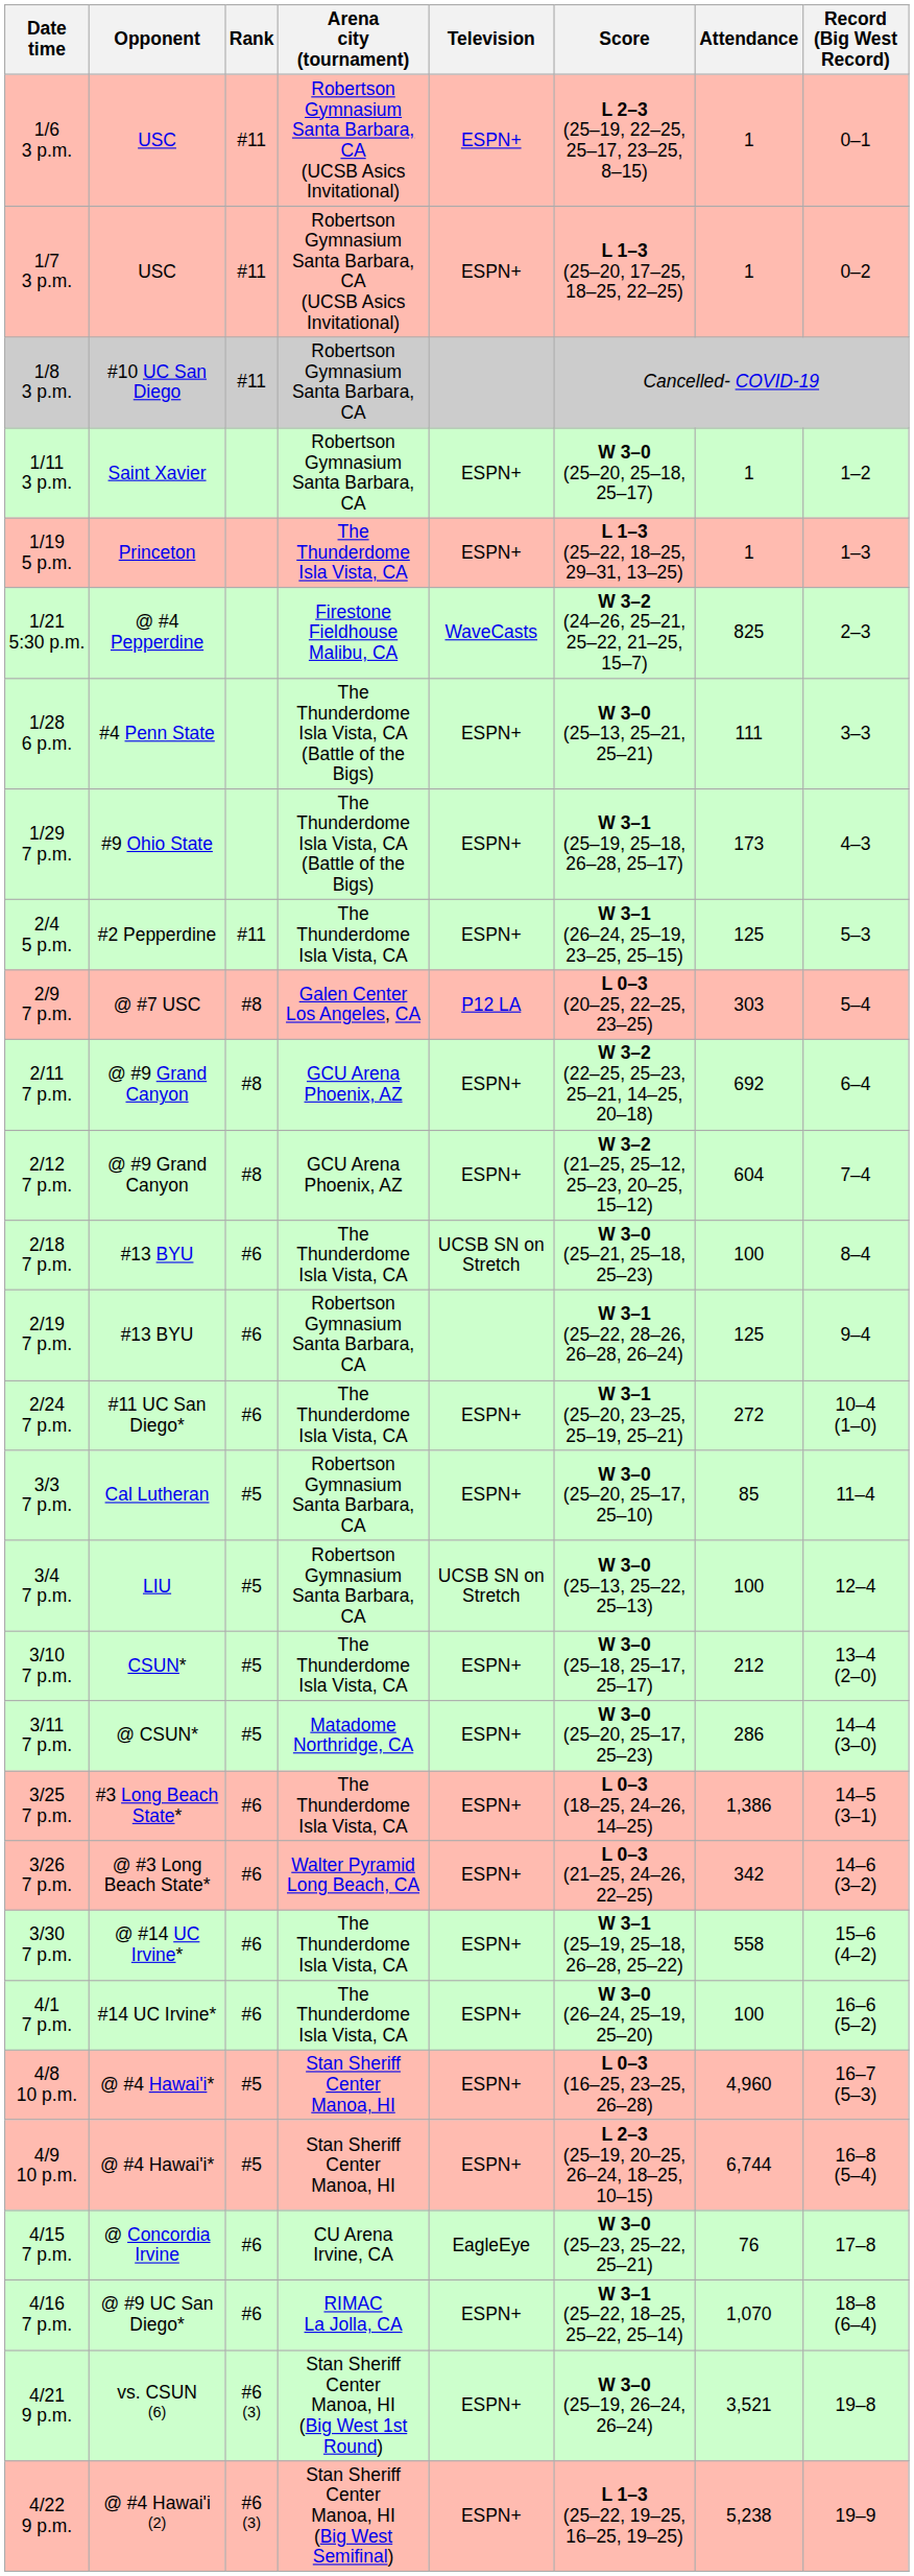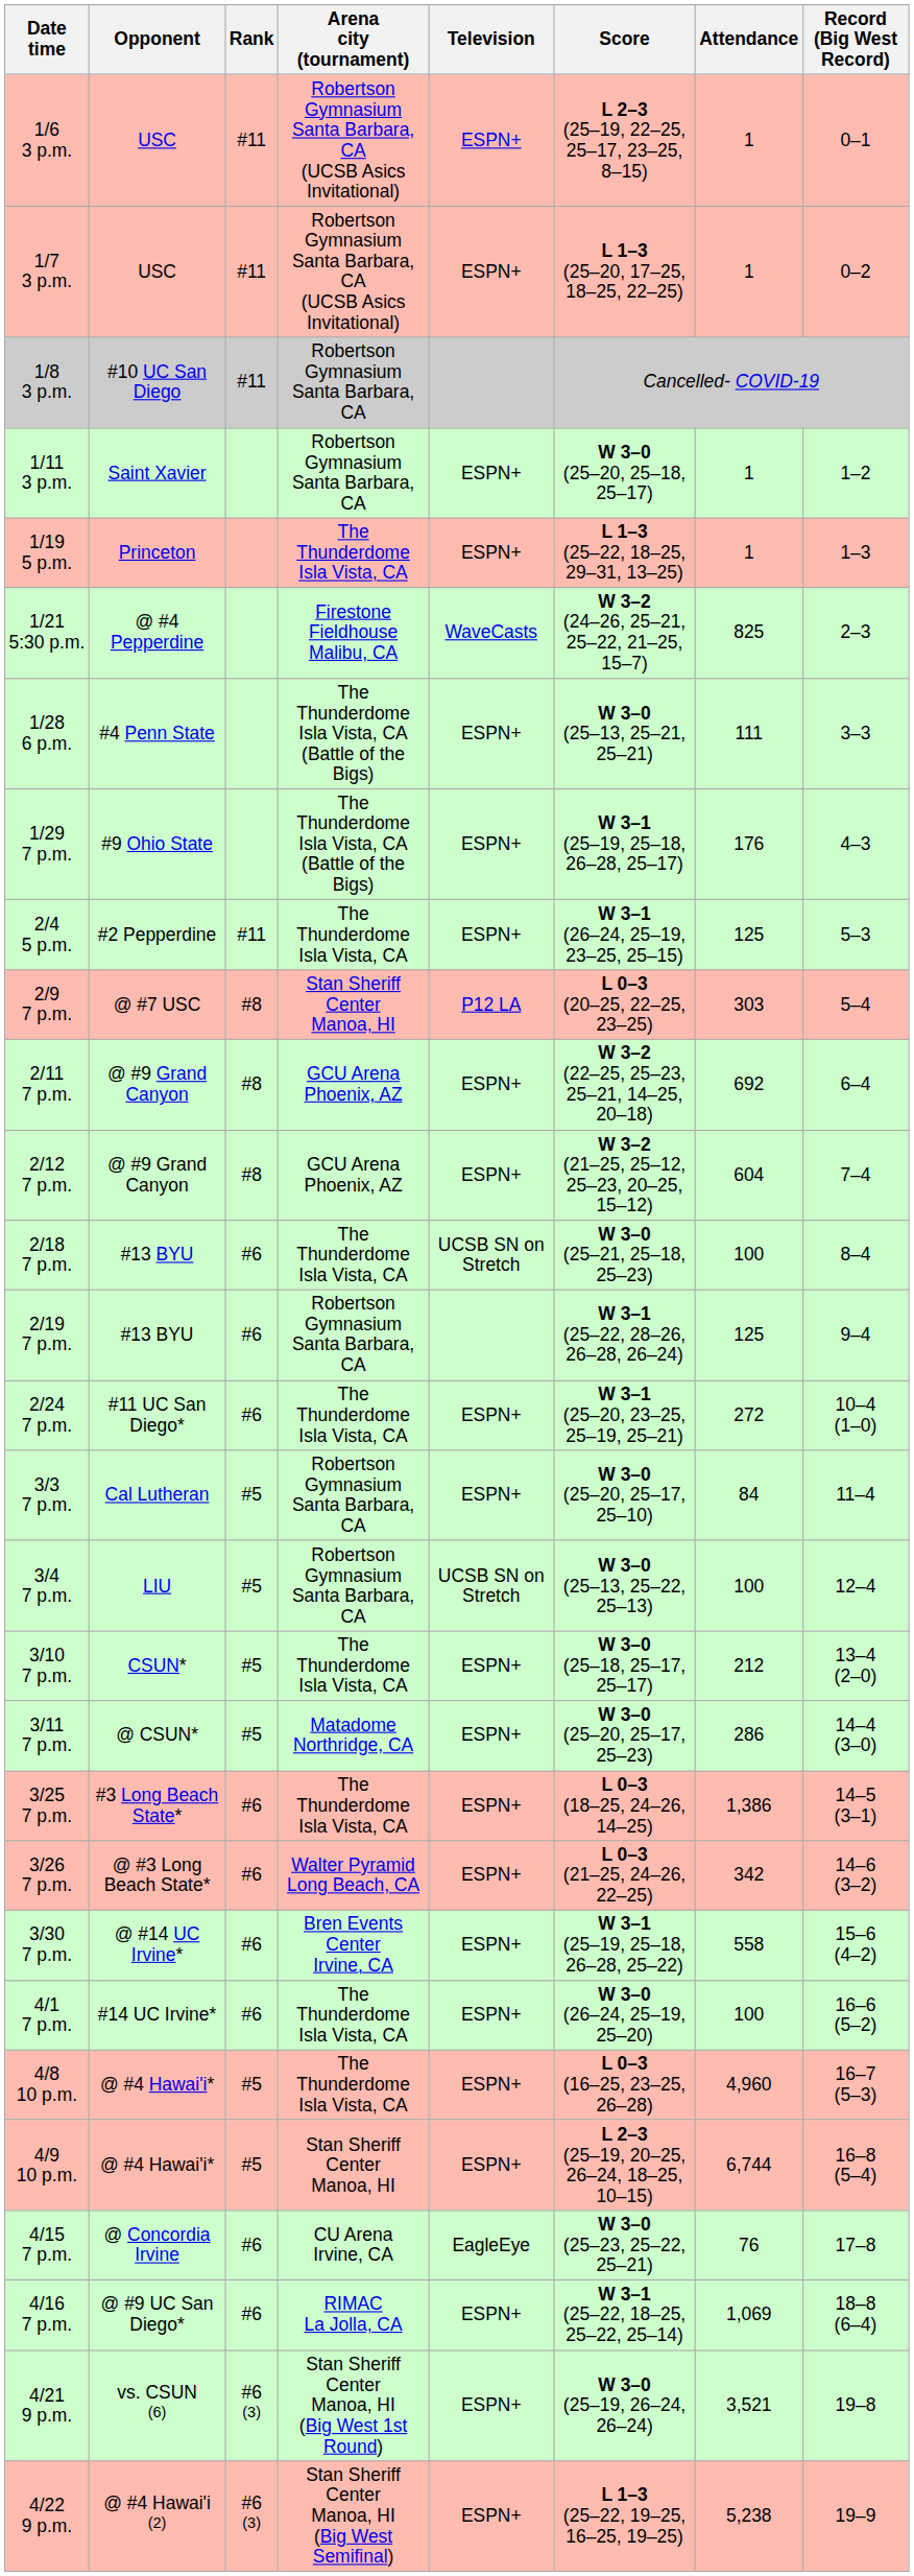1/29 7 p.m. | Attendance: 173 -> 176
2/9 7 p.m. | Arena city (tournament): Galen Center Los Angeles, CA -> Stan Sheriff Center Manoa, HI
3/3 7 p.m. | Attendance: 85 -> 84
3/30 7 p.m. | Arena city (tournament): The Thunderdome Isla Vista, CA -> Bren Events Center Irvine, CA
4/8 10 p.m. | Arena city (tournament): Stan Sheriff Center Manoa, HI -> The Thunderdome Isla Vista, CA
4/16 7 p.m. | Attendance: 1,070 -> 1,069
